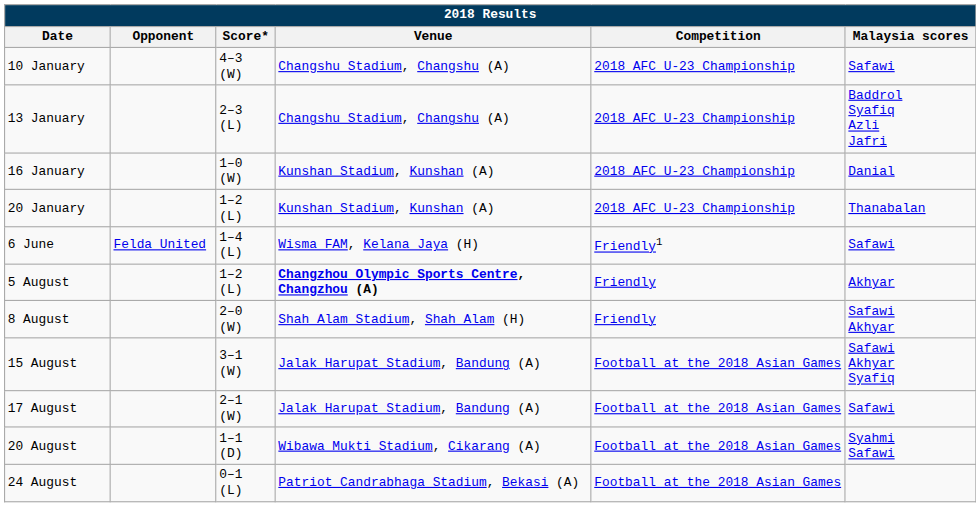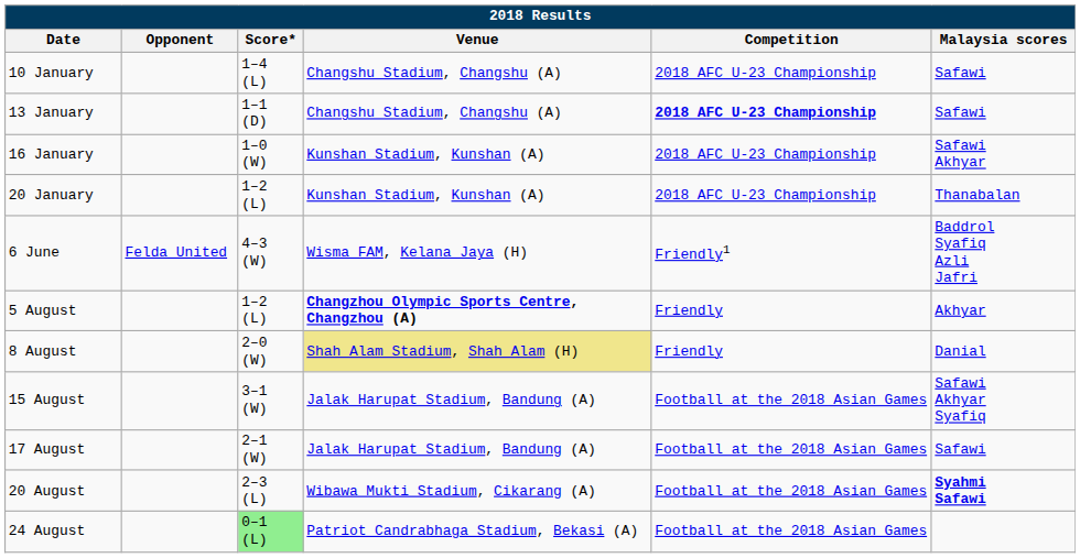10 January | Score*: 4–3 (W) -> 1–4 (L)
13 January | Score*: 2–3 (L) -> 1–1 (D)
13 January | Competition: normal -> bold
13 January | Malaysia scores: Baddrol Syafiq Azli Jafri -> Safawi
16 January | Malaysia scores: Danial -> Safawi Akhyar
6 June | Score*: 1–4 (L) -> 4–3 (W)
6 June | Malaysia scores: Safawi -> Baddrol Syafiq Azli Jafri
8 August | Venue: no background -> khaki background
8 August | Malaysia scores: Safawi Akhyar -> Danial
20 August | Score*: 1–1 (D) -> 2–3 (L)
20 August | Malaysia scores: normal -> bold
24 August | Score*: no background -> lightgreen background
